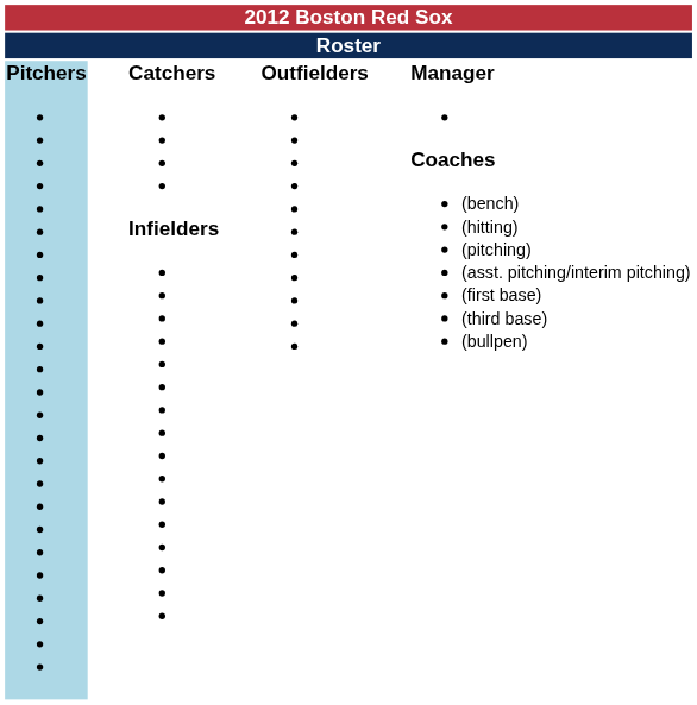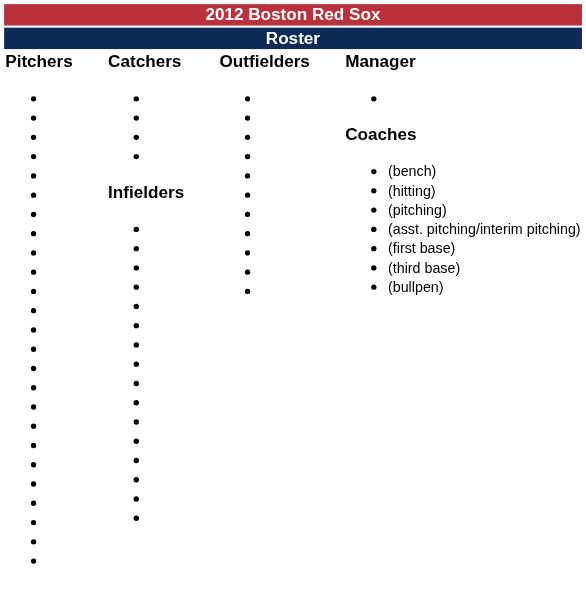Pitchers | column 1: lightblue background -> no background
